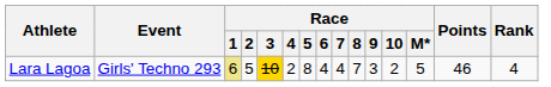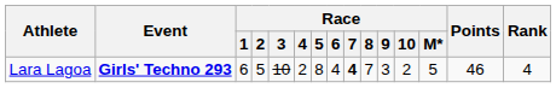Lara Lagoa | Event: normal -> bold
Lara Lagoa | Race / 1: khaki background -> no background
Lara Lagoa | Race / 3: gold background -> no background
Lara Lagoa | Race / 7: normal -> bold
